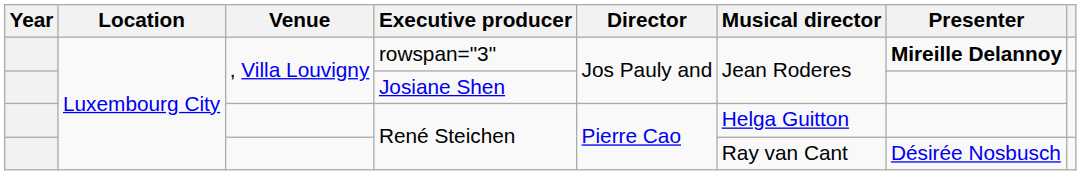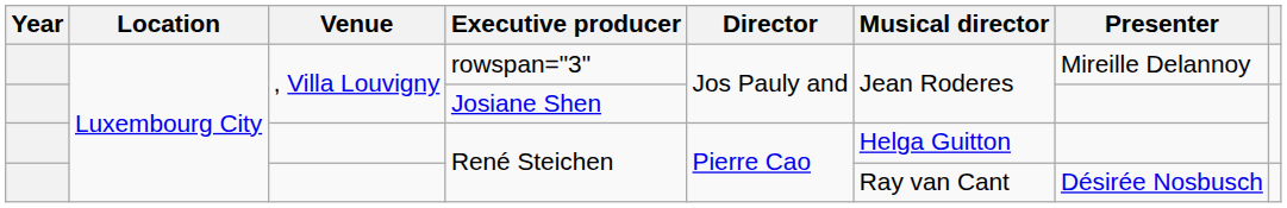rowspan="3" | Presenter: bold -> normal
